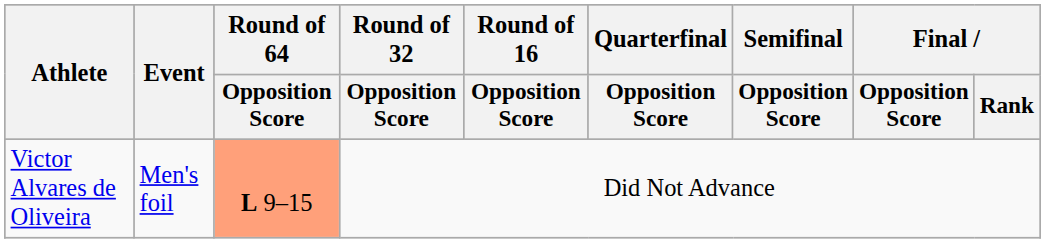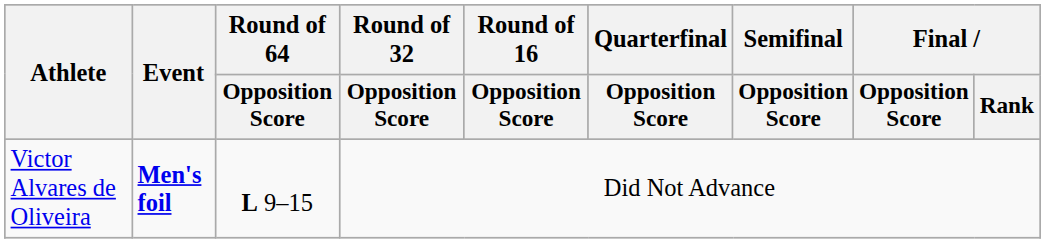Victor Alvares de Oliveira | Event: normal -> bold
Victor Alvares de Oliveira | Round of 64 / Opposition Score: lightsalmon background -> no background
